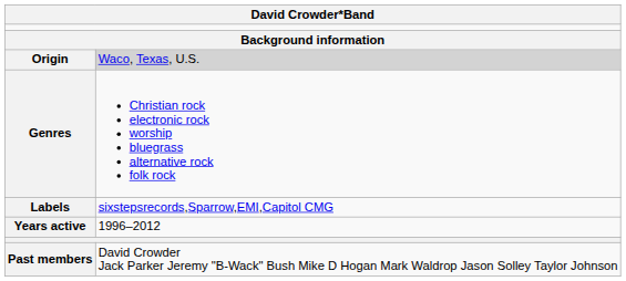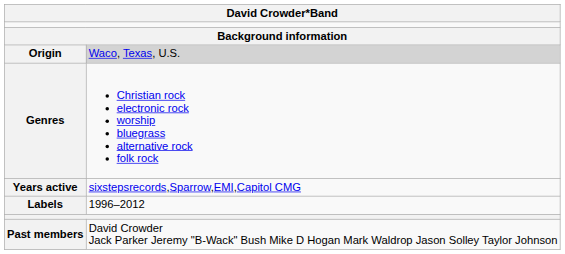row 6 | column 1: Labels -> Years active
row 7 | column 1: Years active -> Labels
